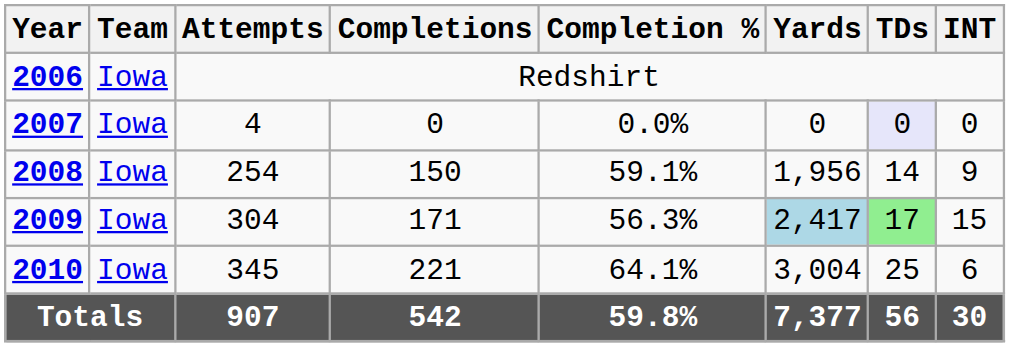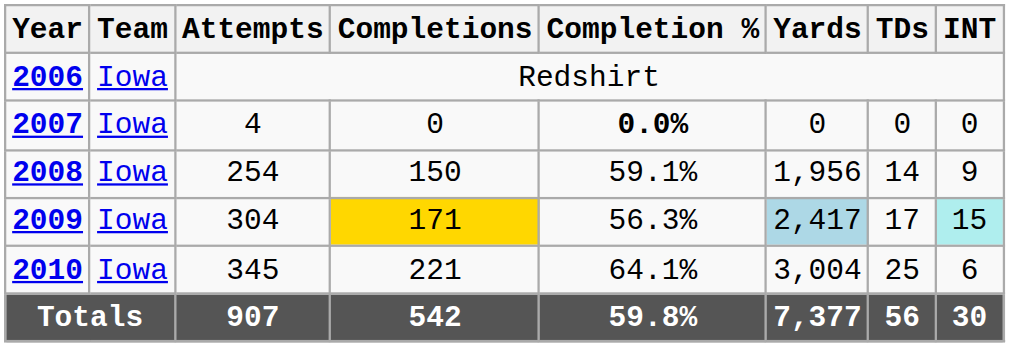2007 | Completion %: normal -> bold
2007 | TDs: lavender background -> no background
2009 | Completions: no background -> gold background
2009 | TDs: lightgreen background -> no background
2009 | INT: no background -> paleturquoise background
